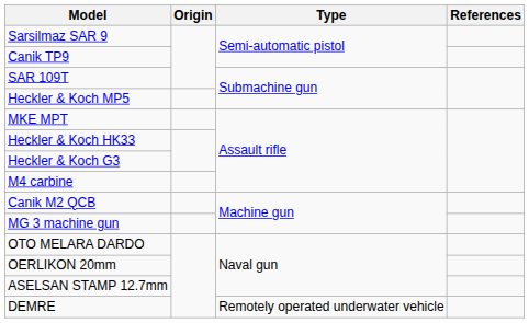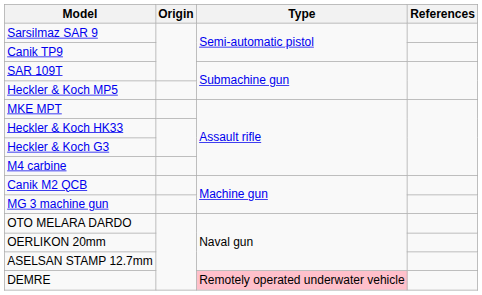DEMRE | Type: no background -> pink background
